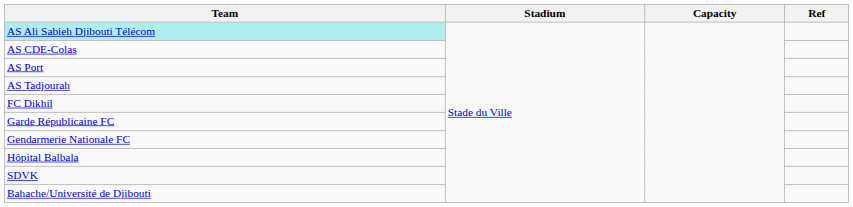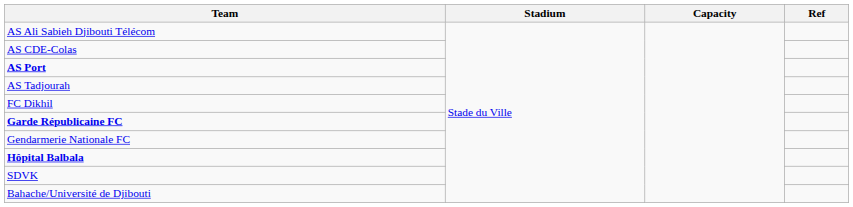AS Ali Sabieh Djibouti Télécom | Team: paleturquoise background -> no background
AS Port | Team: normal -> bold
Garde Républicaine FC | Team: normal -> bold
Hôpital Balbala | Team: normal -> bold
